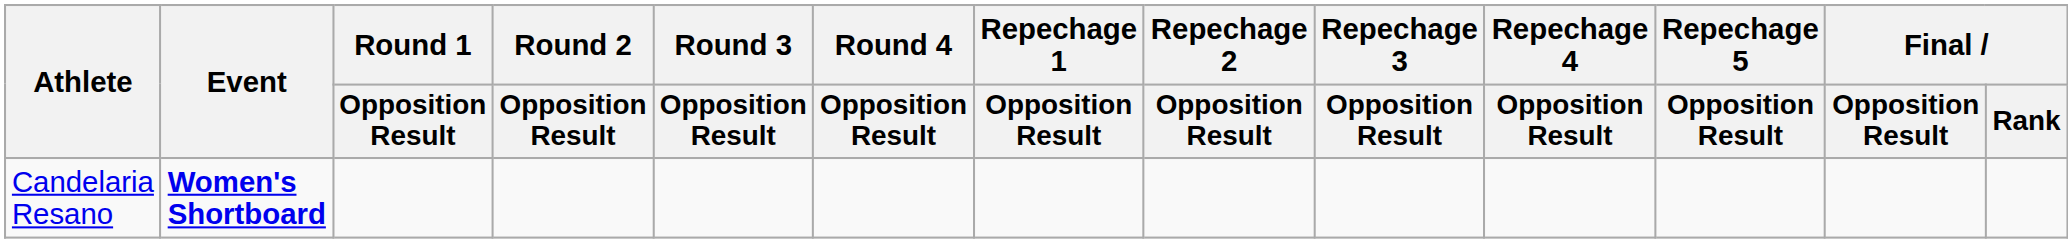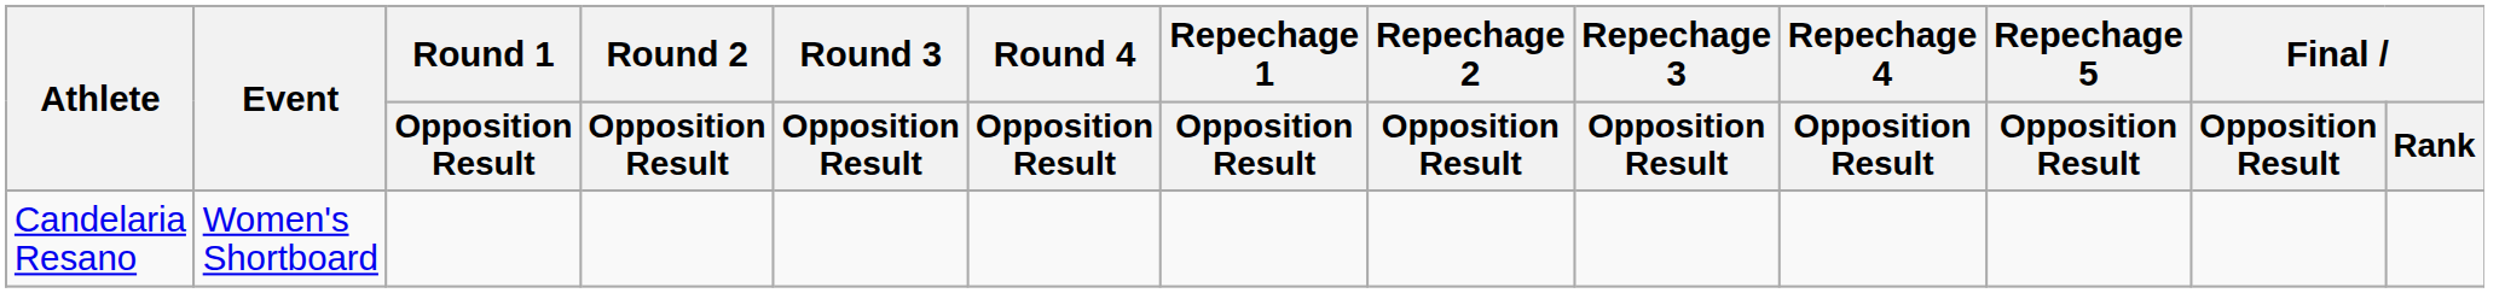Candelaria Resano | Event: bold -> normal
